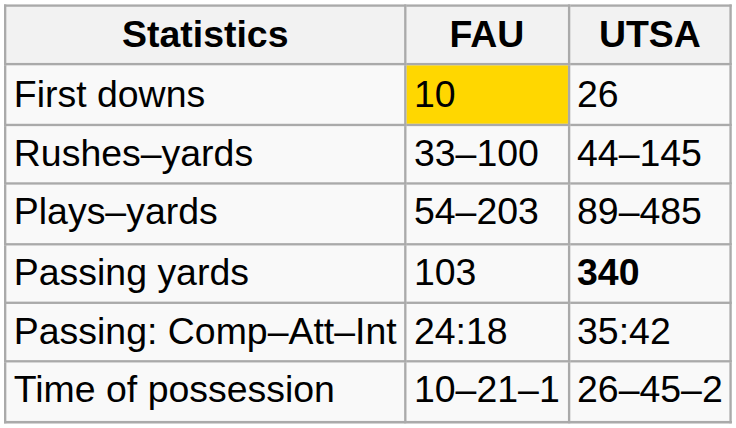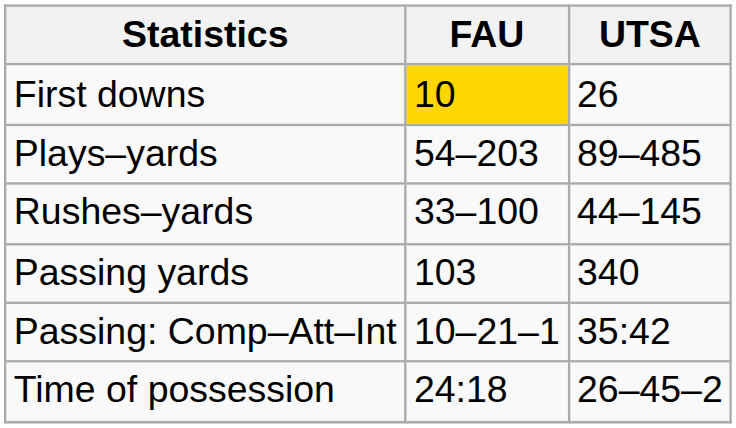rows swapped: Plays–yards <-> Rushes–yards
Passing yards | UTSA: bold -> normal
Passing: Comp–Att–Int | FAU: 24:18 -> 10–21–1
Time of possession | FAU: 10–21–1 -> 24:18
